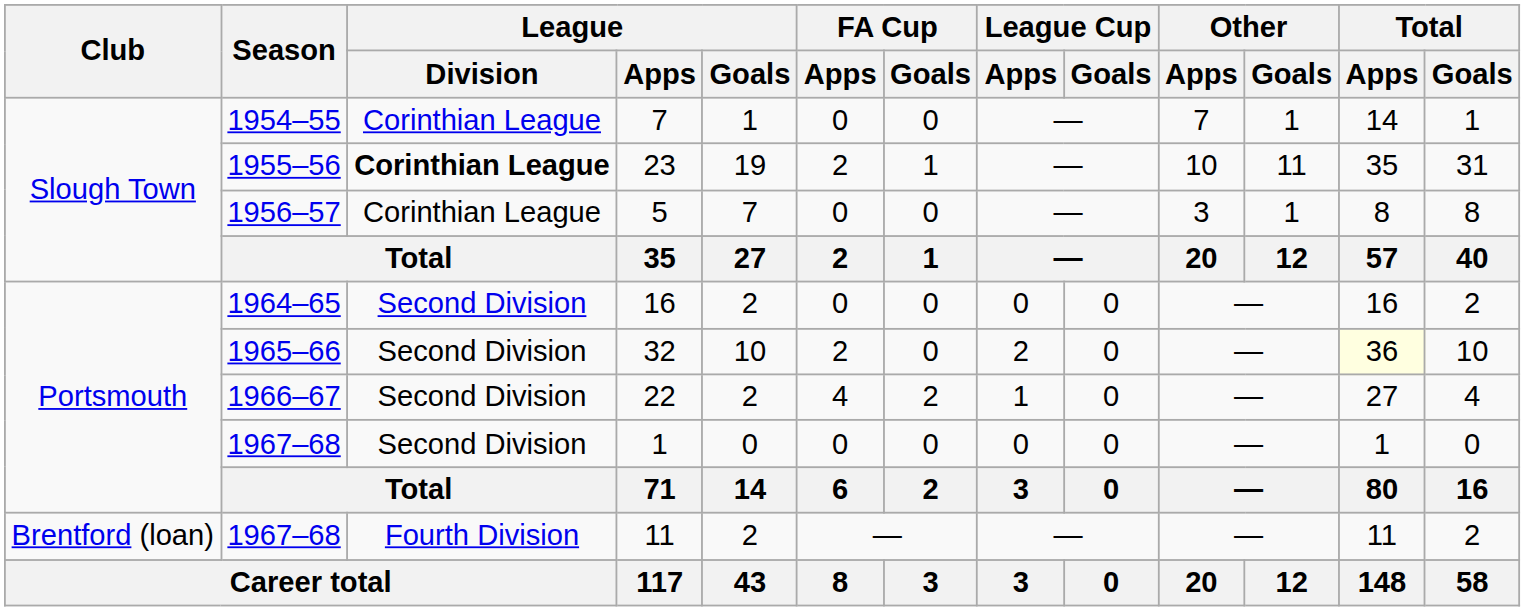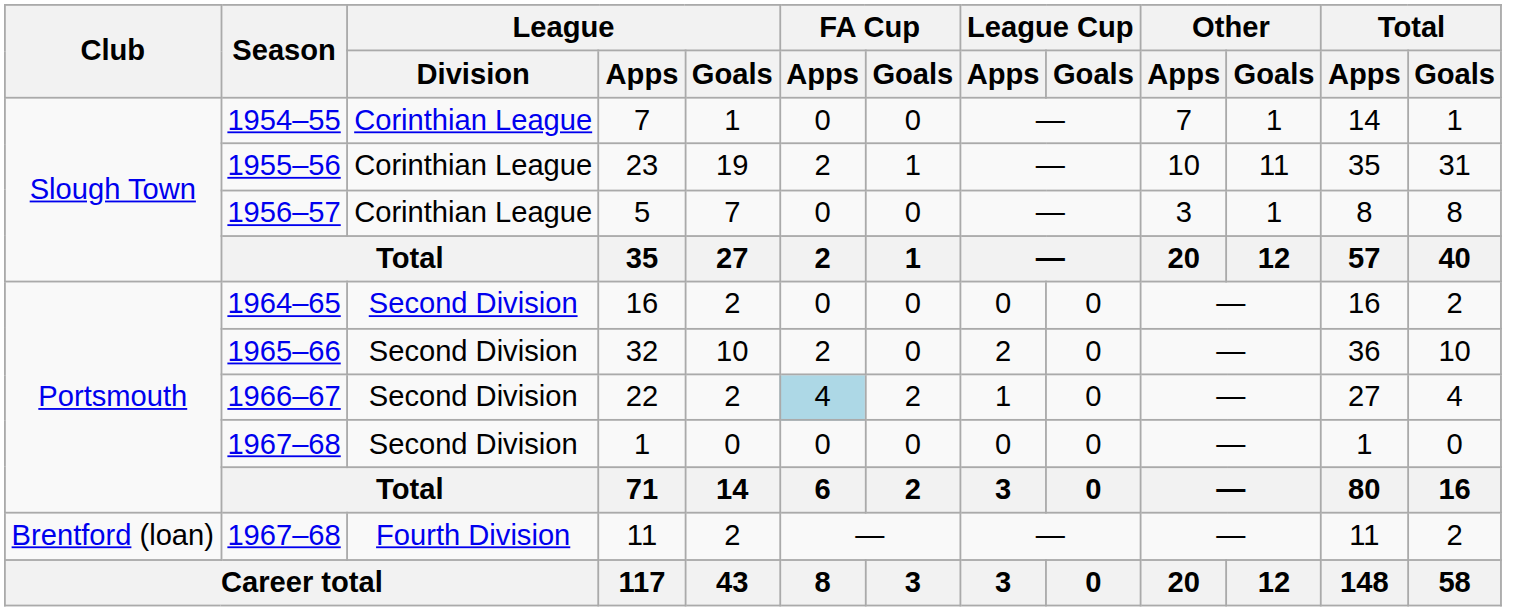23 | League / Division: bold -> normal
32 | Total / Apps: lightyellow background -> no background
22 | FA Cup / Apps: no background -> lightblue background
